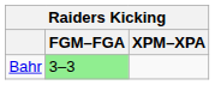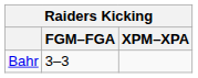Bahr | FGM–FGA: lightgreen background -> no background
